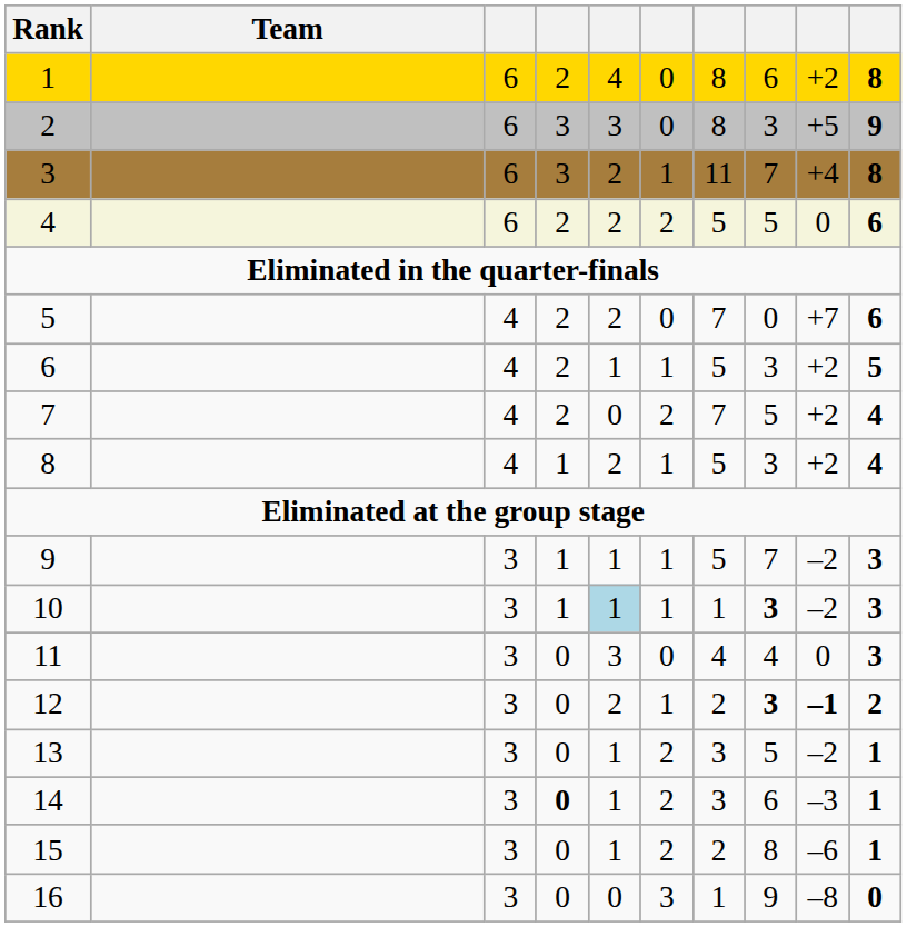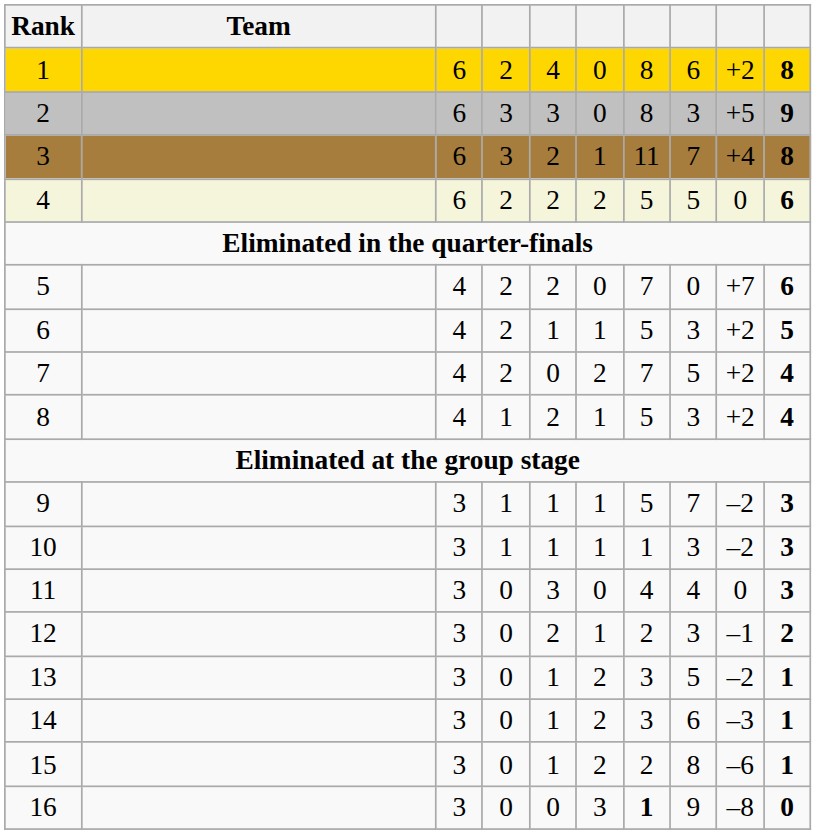10 | column 5: lightblue background -> no background
10 | column 8: bold -> normal
12 | column 8: bold -> normal
12 | column 9: bold -> normal
14 | column 4: bold -> normal
16 | column 7: normal -> bold
